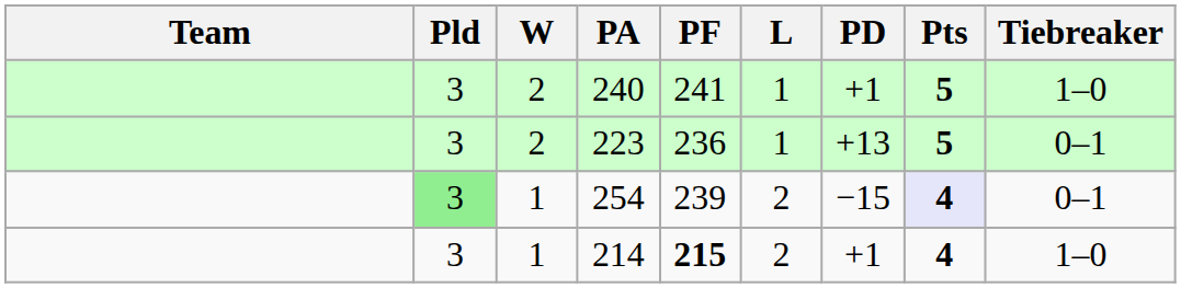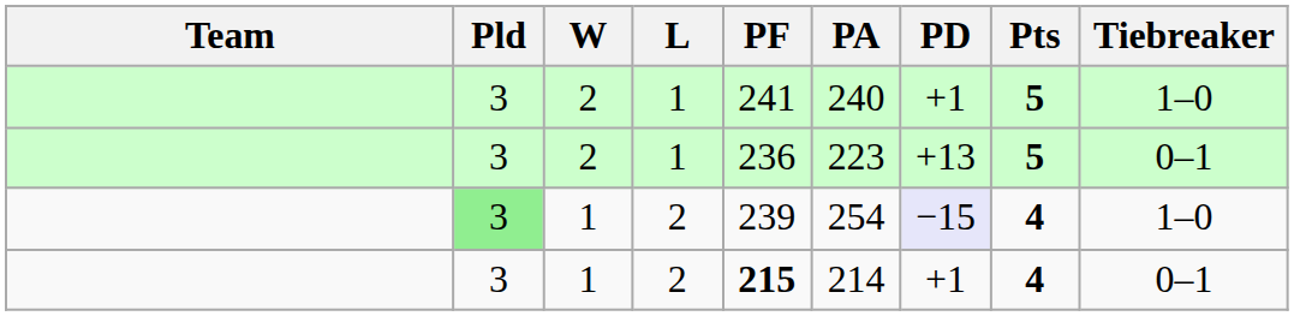columns swapped: L <-> PA
row 4 | PD: no background -> lavender background
row 4 | Pts: lavender background -> no background
row 4 | Tiebreaker: 0–1 -> 1–0
row 5 | Tiebreaker: 1–0 -> 0–1
